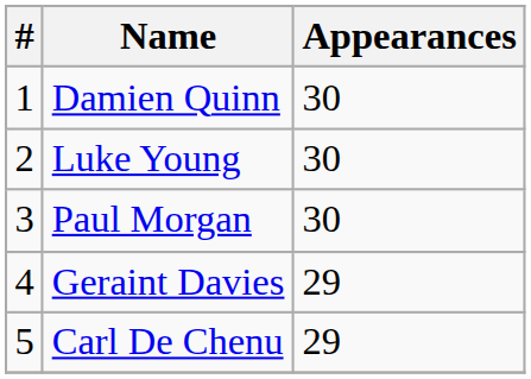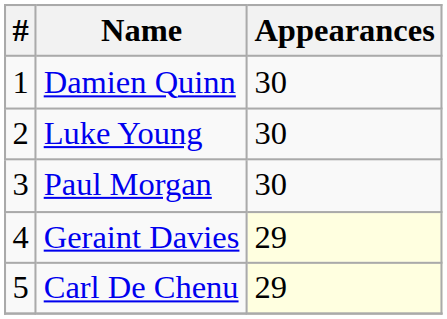Geraint Davies | Appearances: no background -> lightyellow background
Carl De Chenu | Appearances: no background -> lightyellow background
